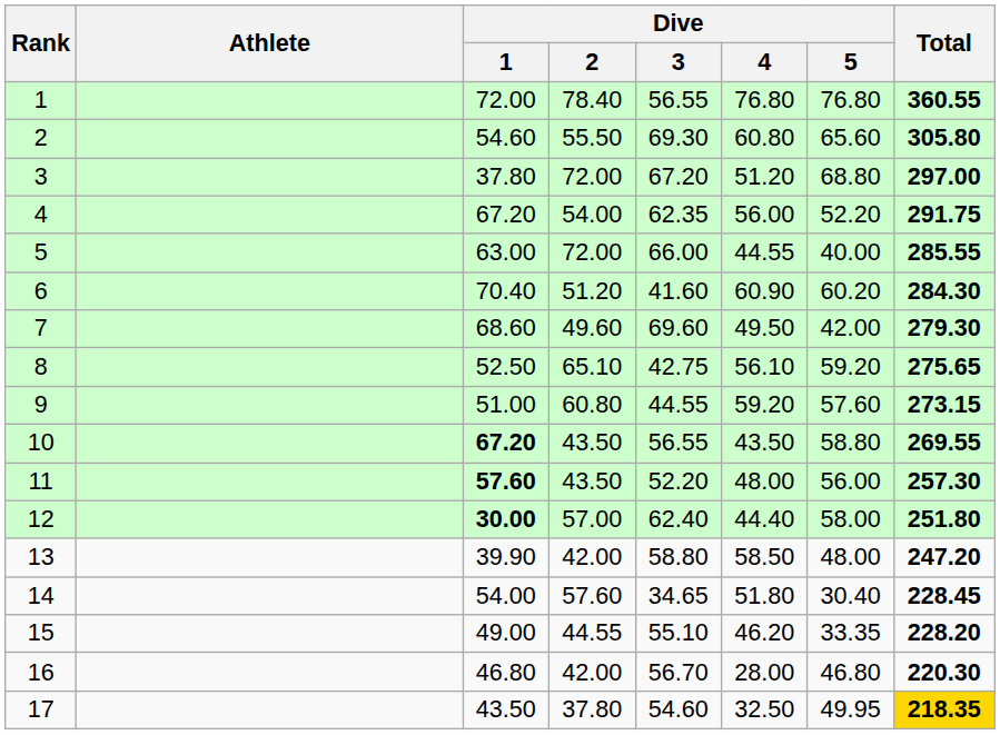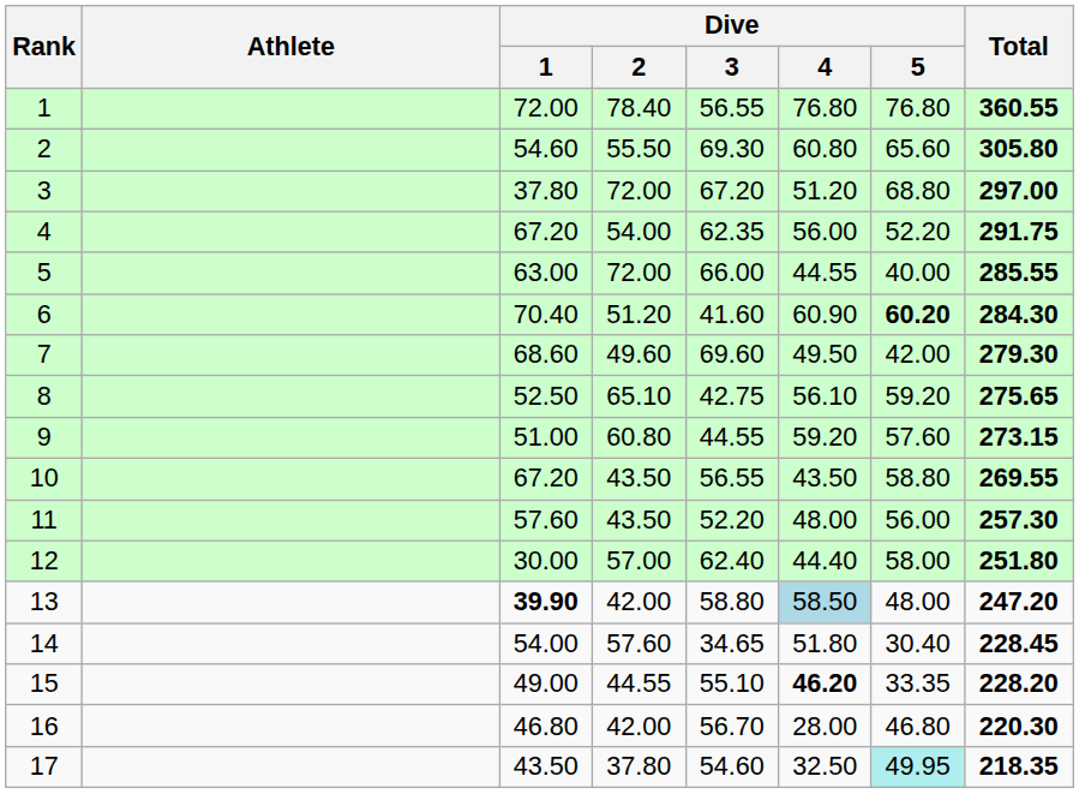6 | Dive / 5: normal -> bold
10 | Dive / 1: bold -> normal
11 | Dive / 1: bold -> normal
12 | Dive / 1: bold -> normal
13 | Dive / 1: normal -> bold
13 | Dive / 4: no background -> lightblue background
15 | Dive / 4: normal -> bold
17 | Dive / 5: no background -> paleturquoise background
17 | Total: gold background -> no background
